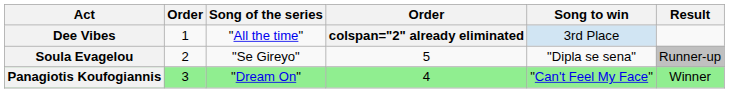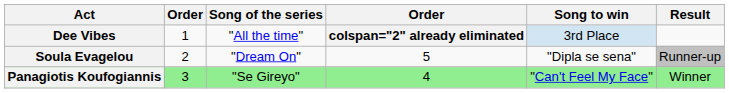Soula Evagelou | Song of the series: "Se Gireyo" -> "Dream On"
Panagiotis Koufogiannis | Song of the series: "Dream On" -> "Se Gireyo"
